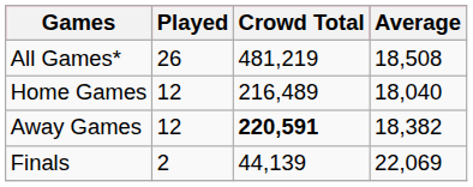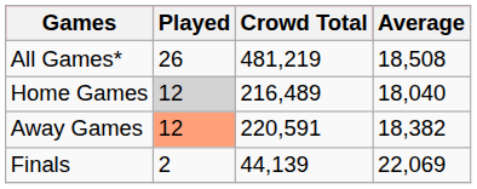Home Games | Played: no background -> lightgrey background
Away Games | Played: no background -> lightsalmon background
Away Games | Crowd Total: bold -> normal
